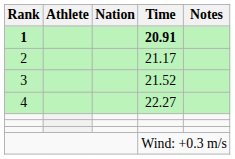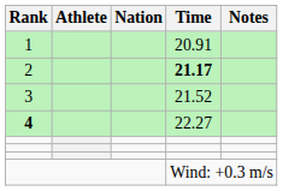20.91 | Rank: bold -> normal
20.91 | Time: bold -> normal
21.17 | Time: normal -> bold
22.27 | Rank: normal -> bold
